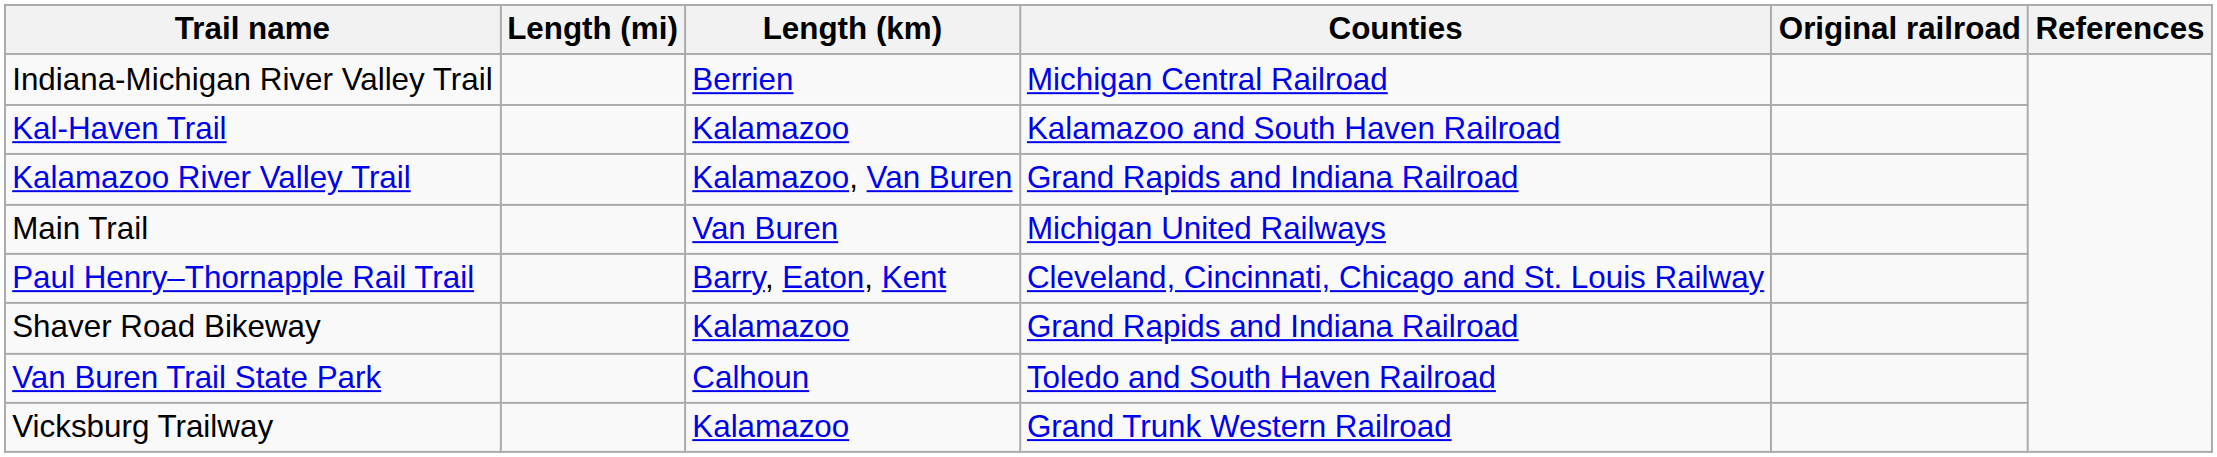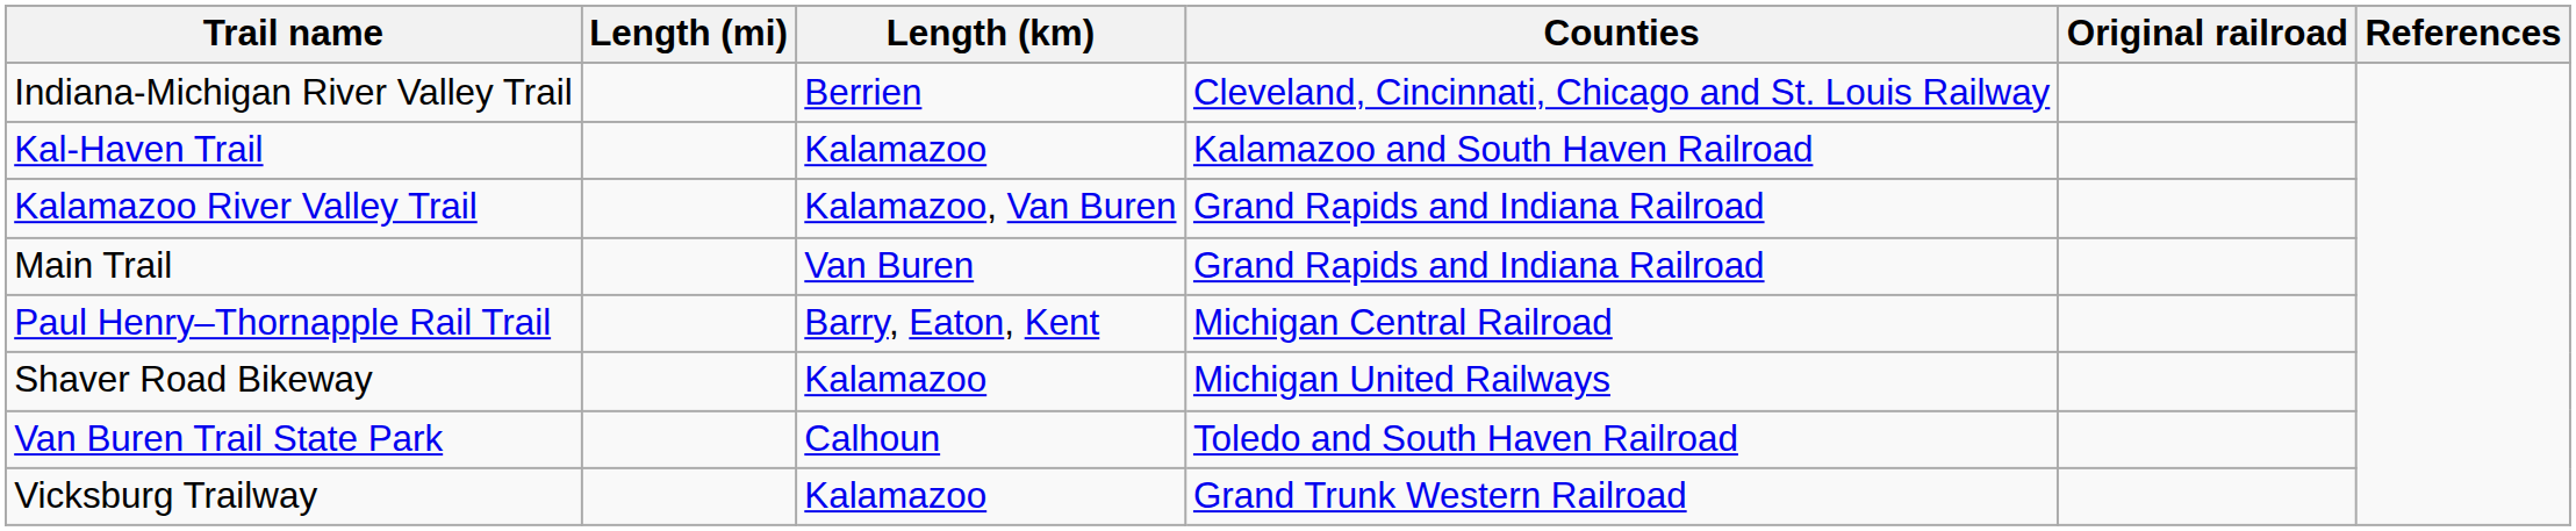Indiana-Michigan River Valley Trail | Counties: Michigan Central Railroad -> Cleveland, Cincinnati, Chicago and St. Louis Railway
Main Trail | Counties: Michigan United Railways -> Grand Rapids and Indiana Railroad
Paul Henry–Thornapple Rail Trail | Counties: Cleveland, Cincinnati, Chicago and St. Louis Railway -> Michigan Central Railroad
Shaver Road Bikeway | Counties: Grand Rapids and Indiana Railroad -> Michigan United Railways
